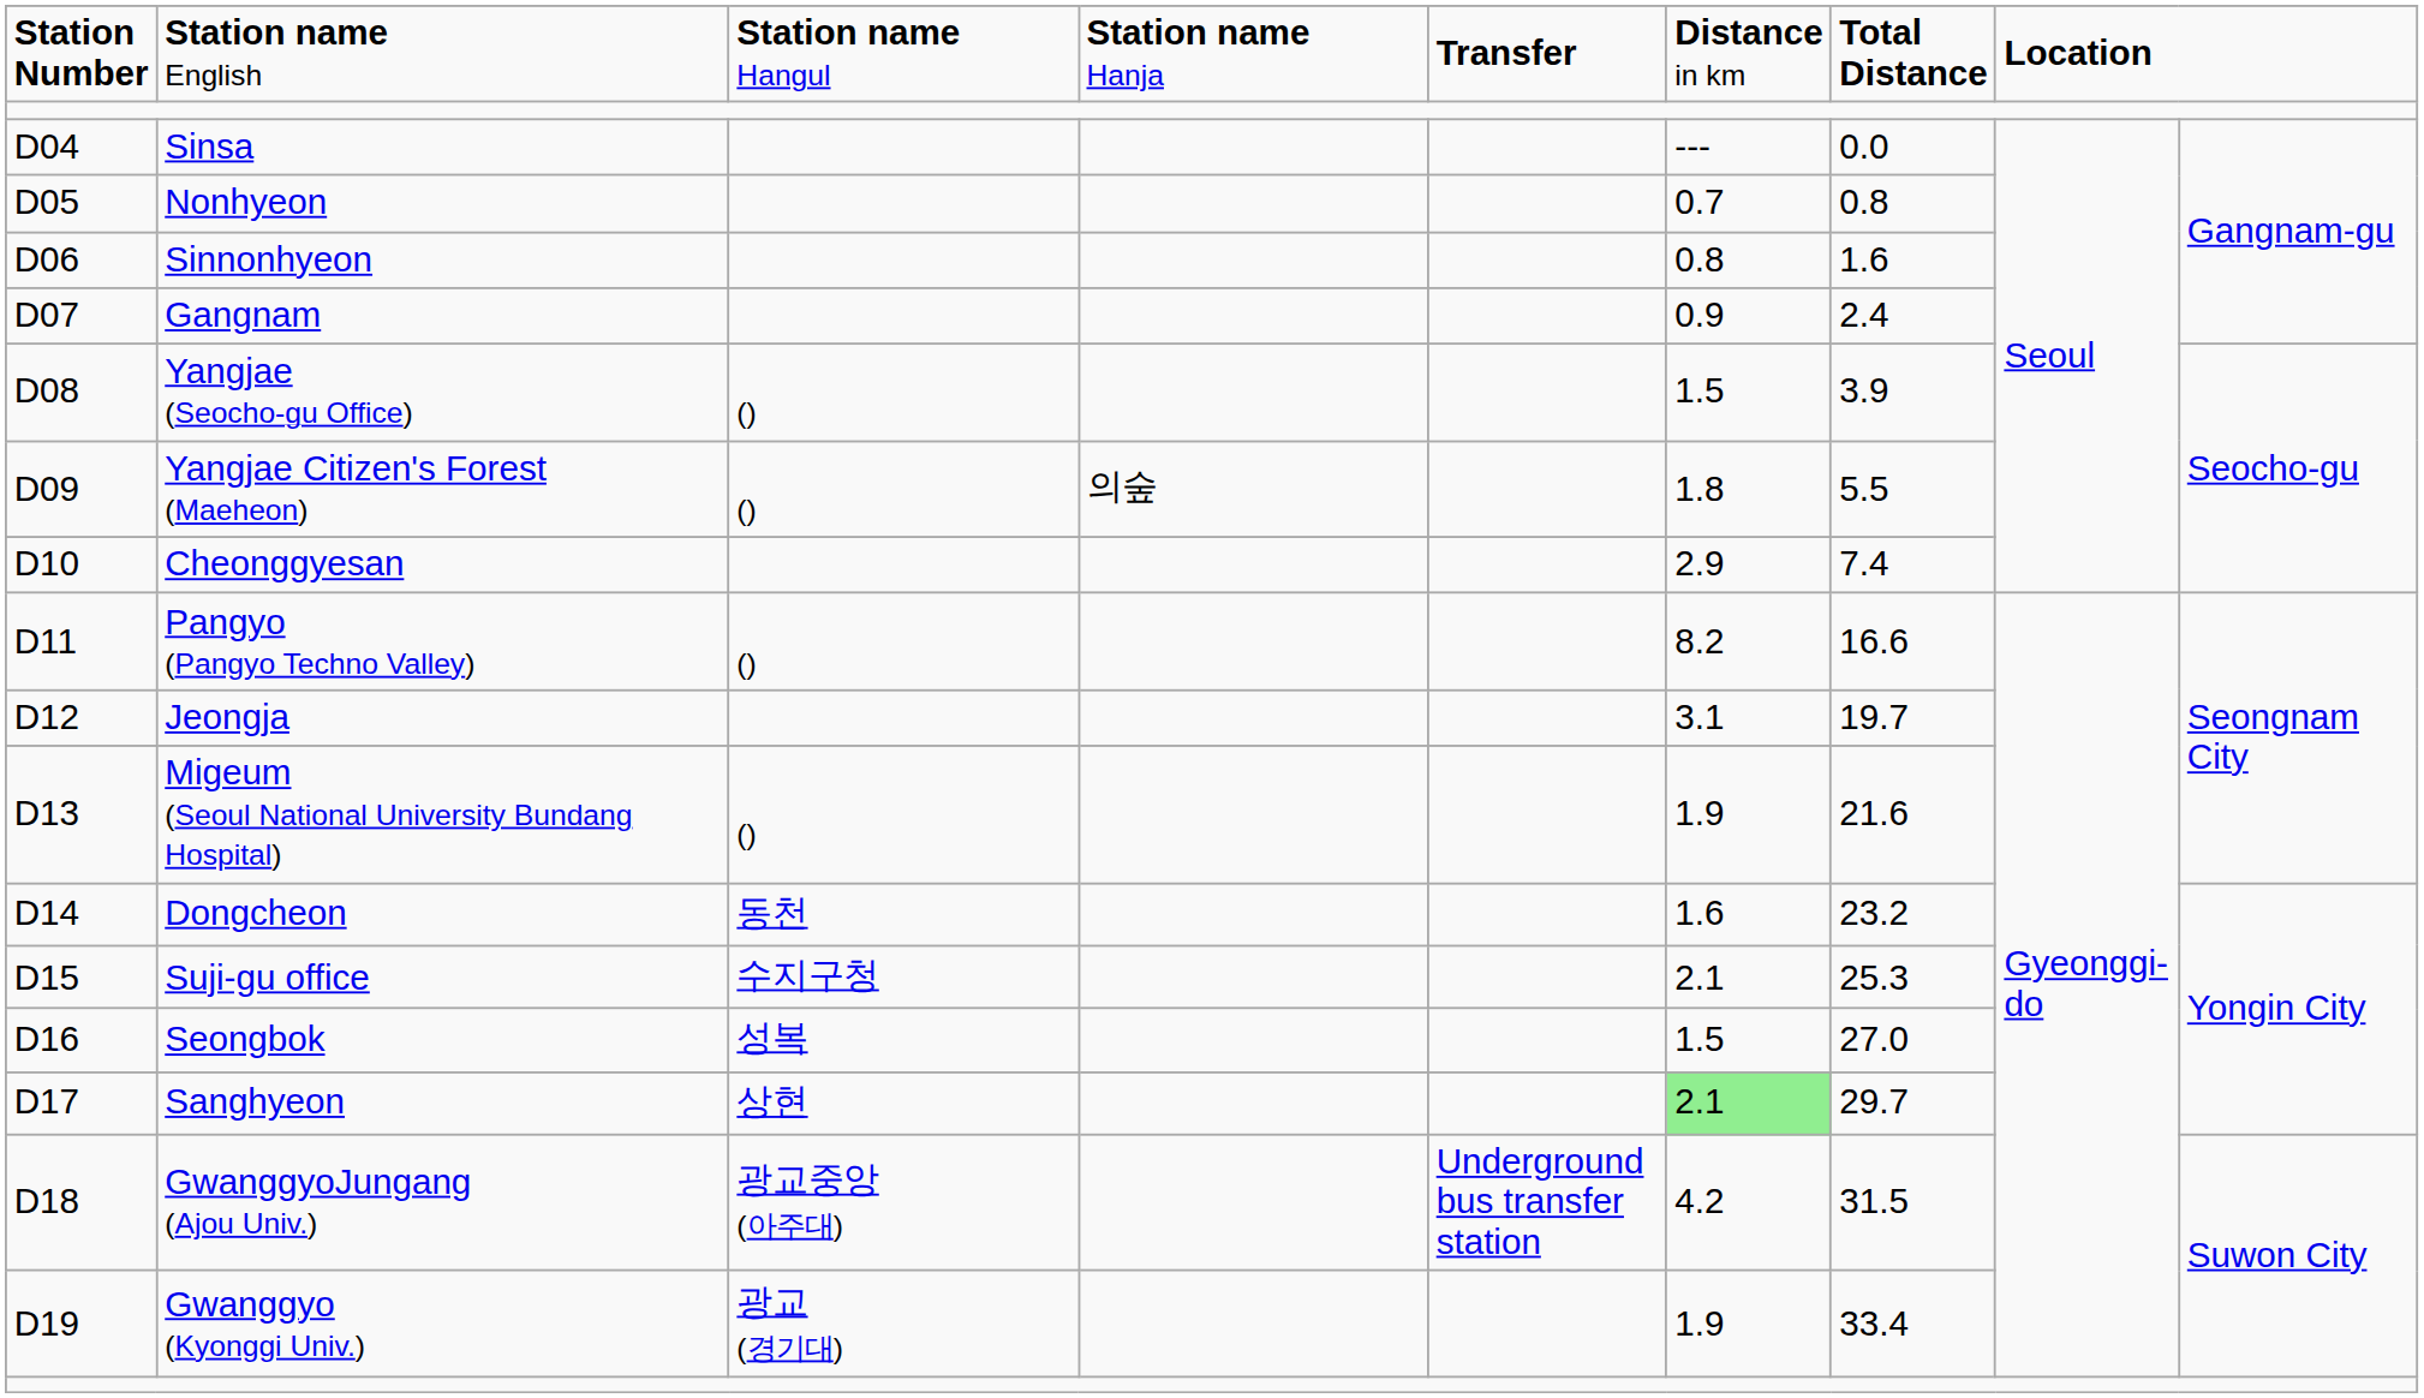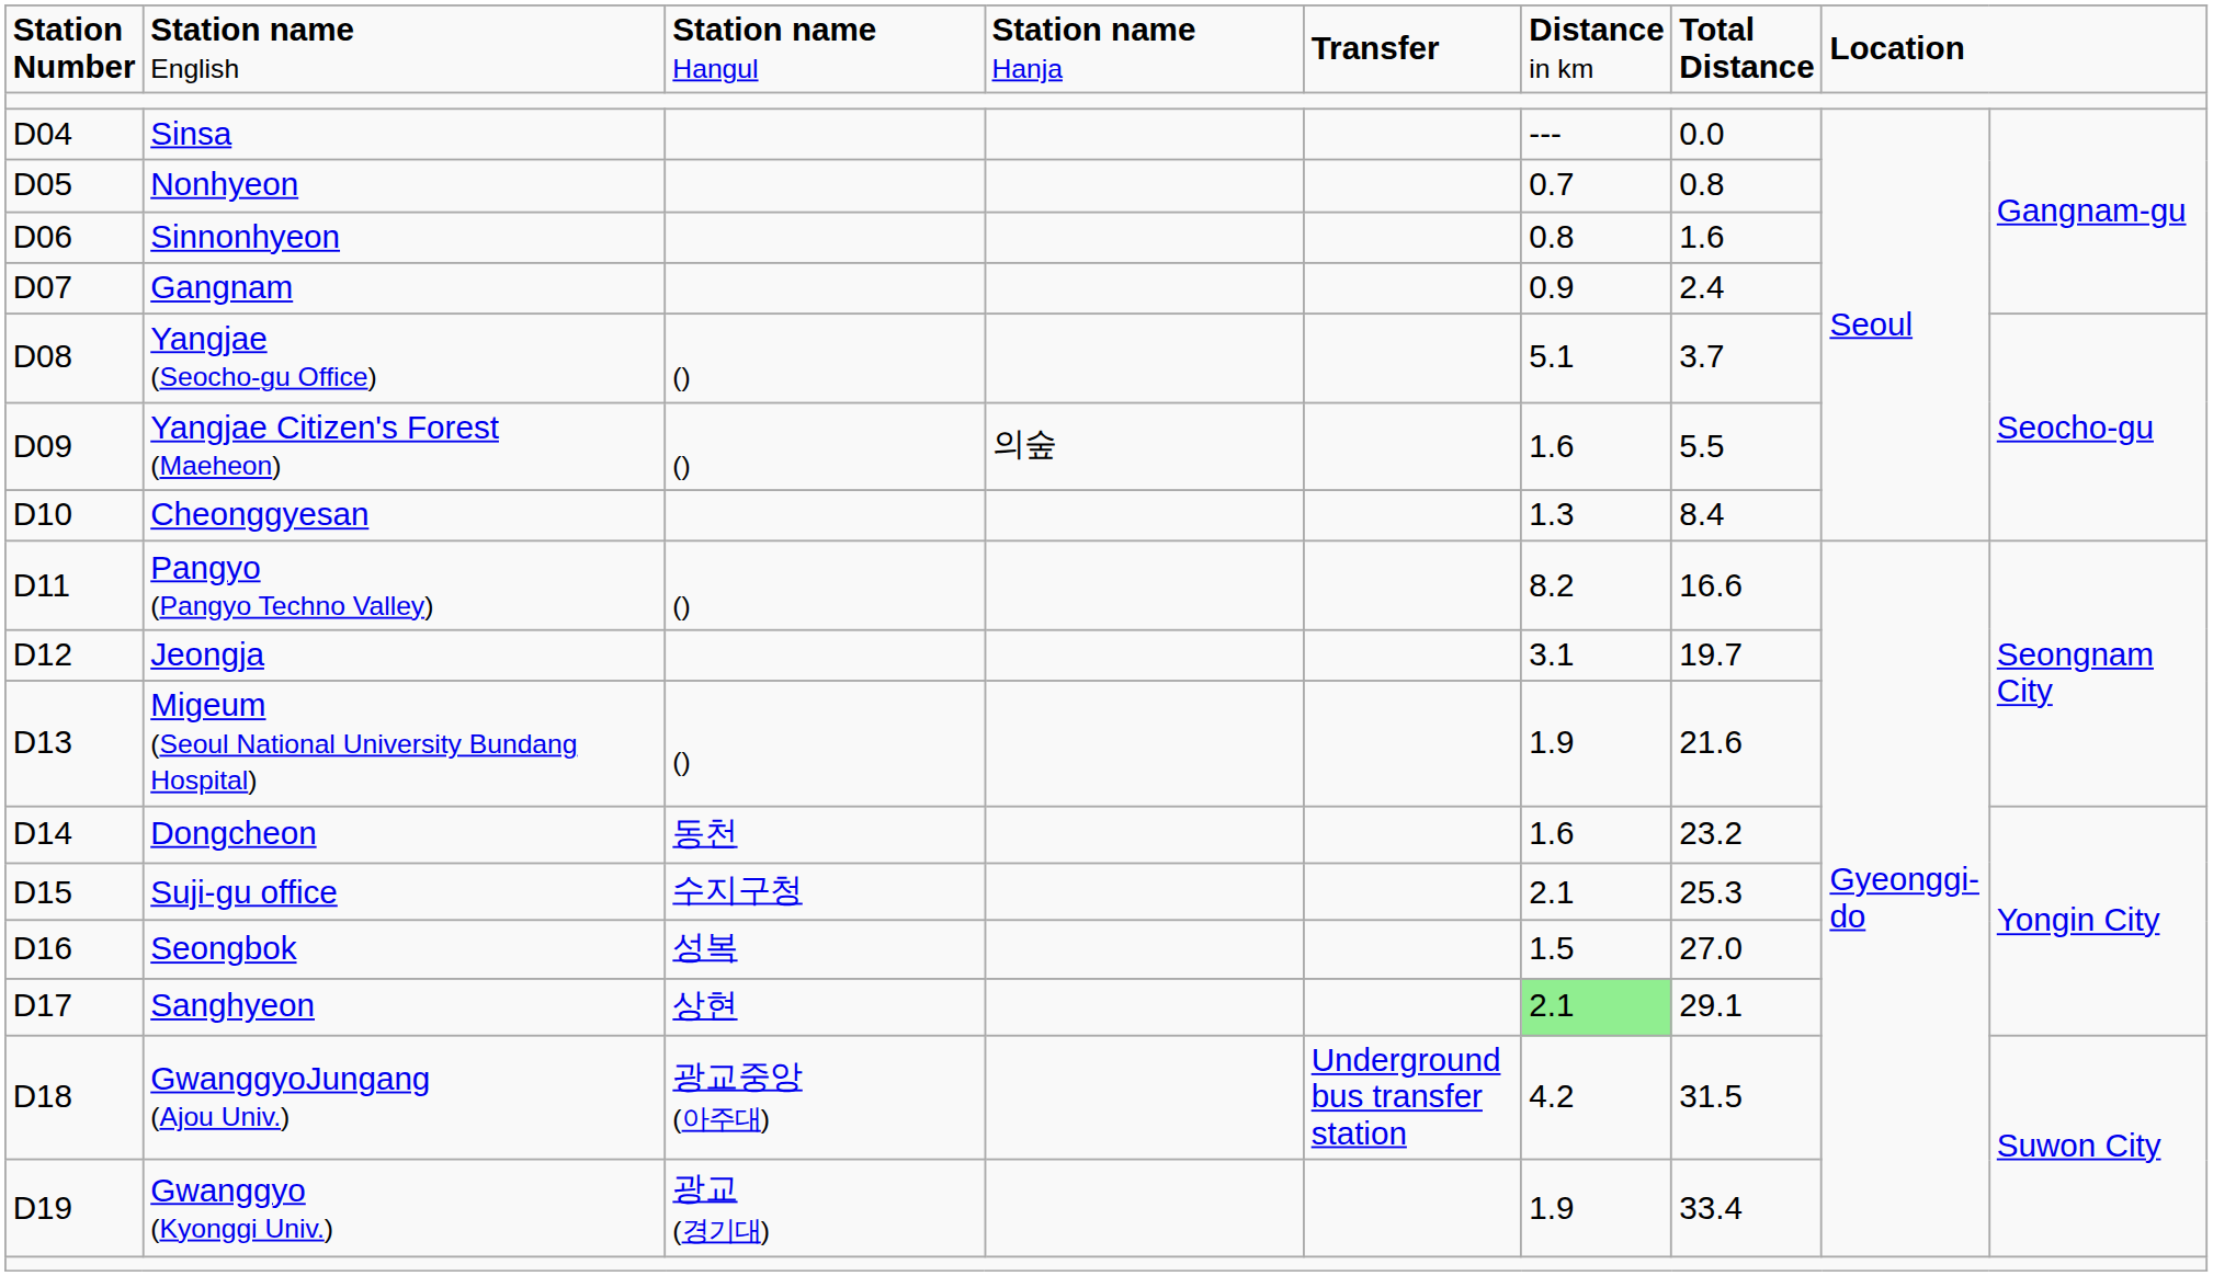Yangjae (Seocho-gu Office) | column 6: 1.5 -> 5.1
Yangjae (Seocho-gu Office) | column 7: 3.9 -> 3.7
Yangjae Citizen's Forest (Maeheon) | column 6: 1.8 -> 1.6
Cheonggyesan | column 6: 2.9 -> 1.3
Cheonggyesan | column 7: 7.4 -> 8.4
Sanghyeon | column 7: 29.7 -> 29.1
